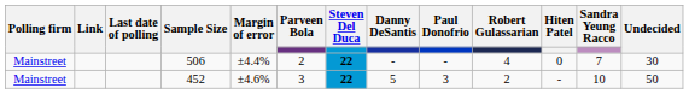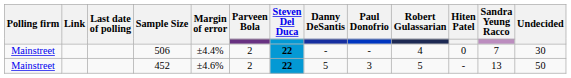452 | Parveen Bola: 3 -> 2
452 | Robert Gulassarian: 2 -> 5
452 | Sandra Yeung Racco: 10 -> 13
